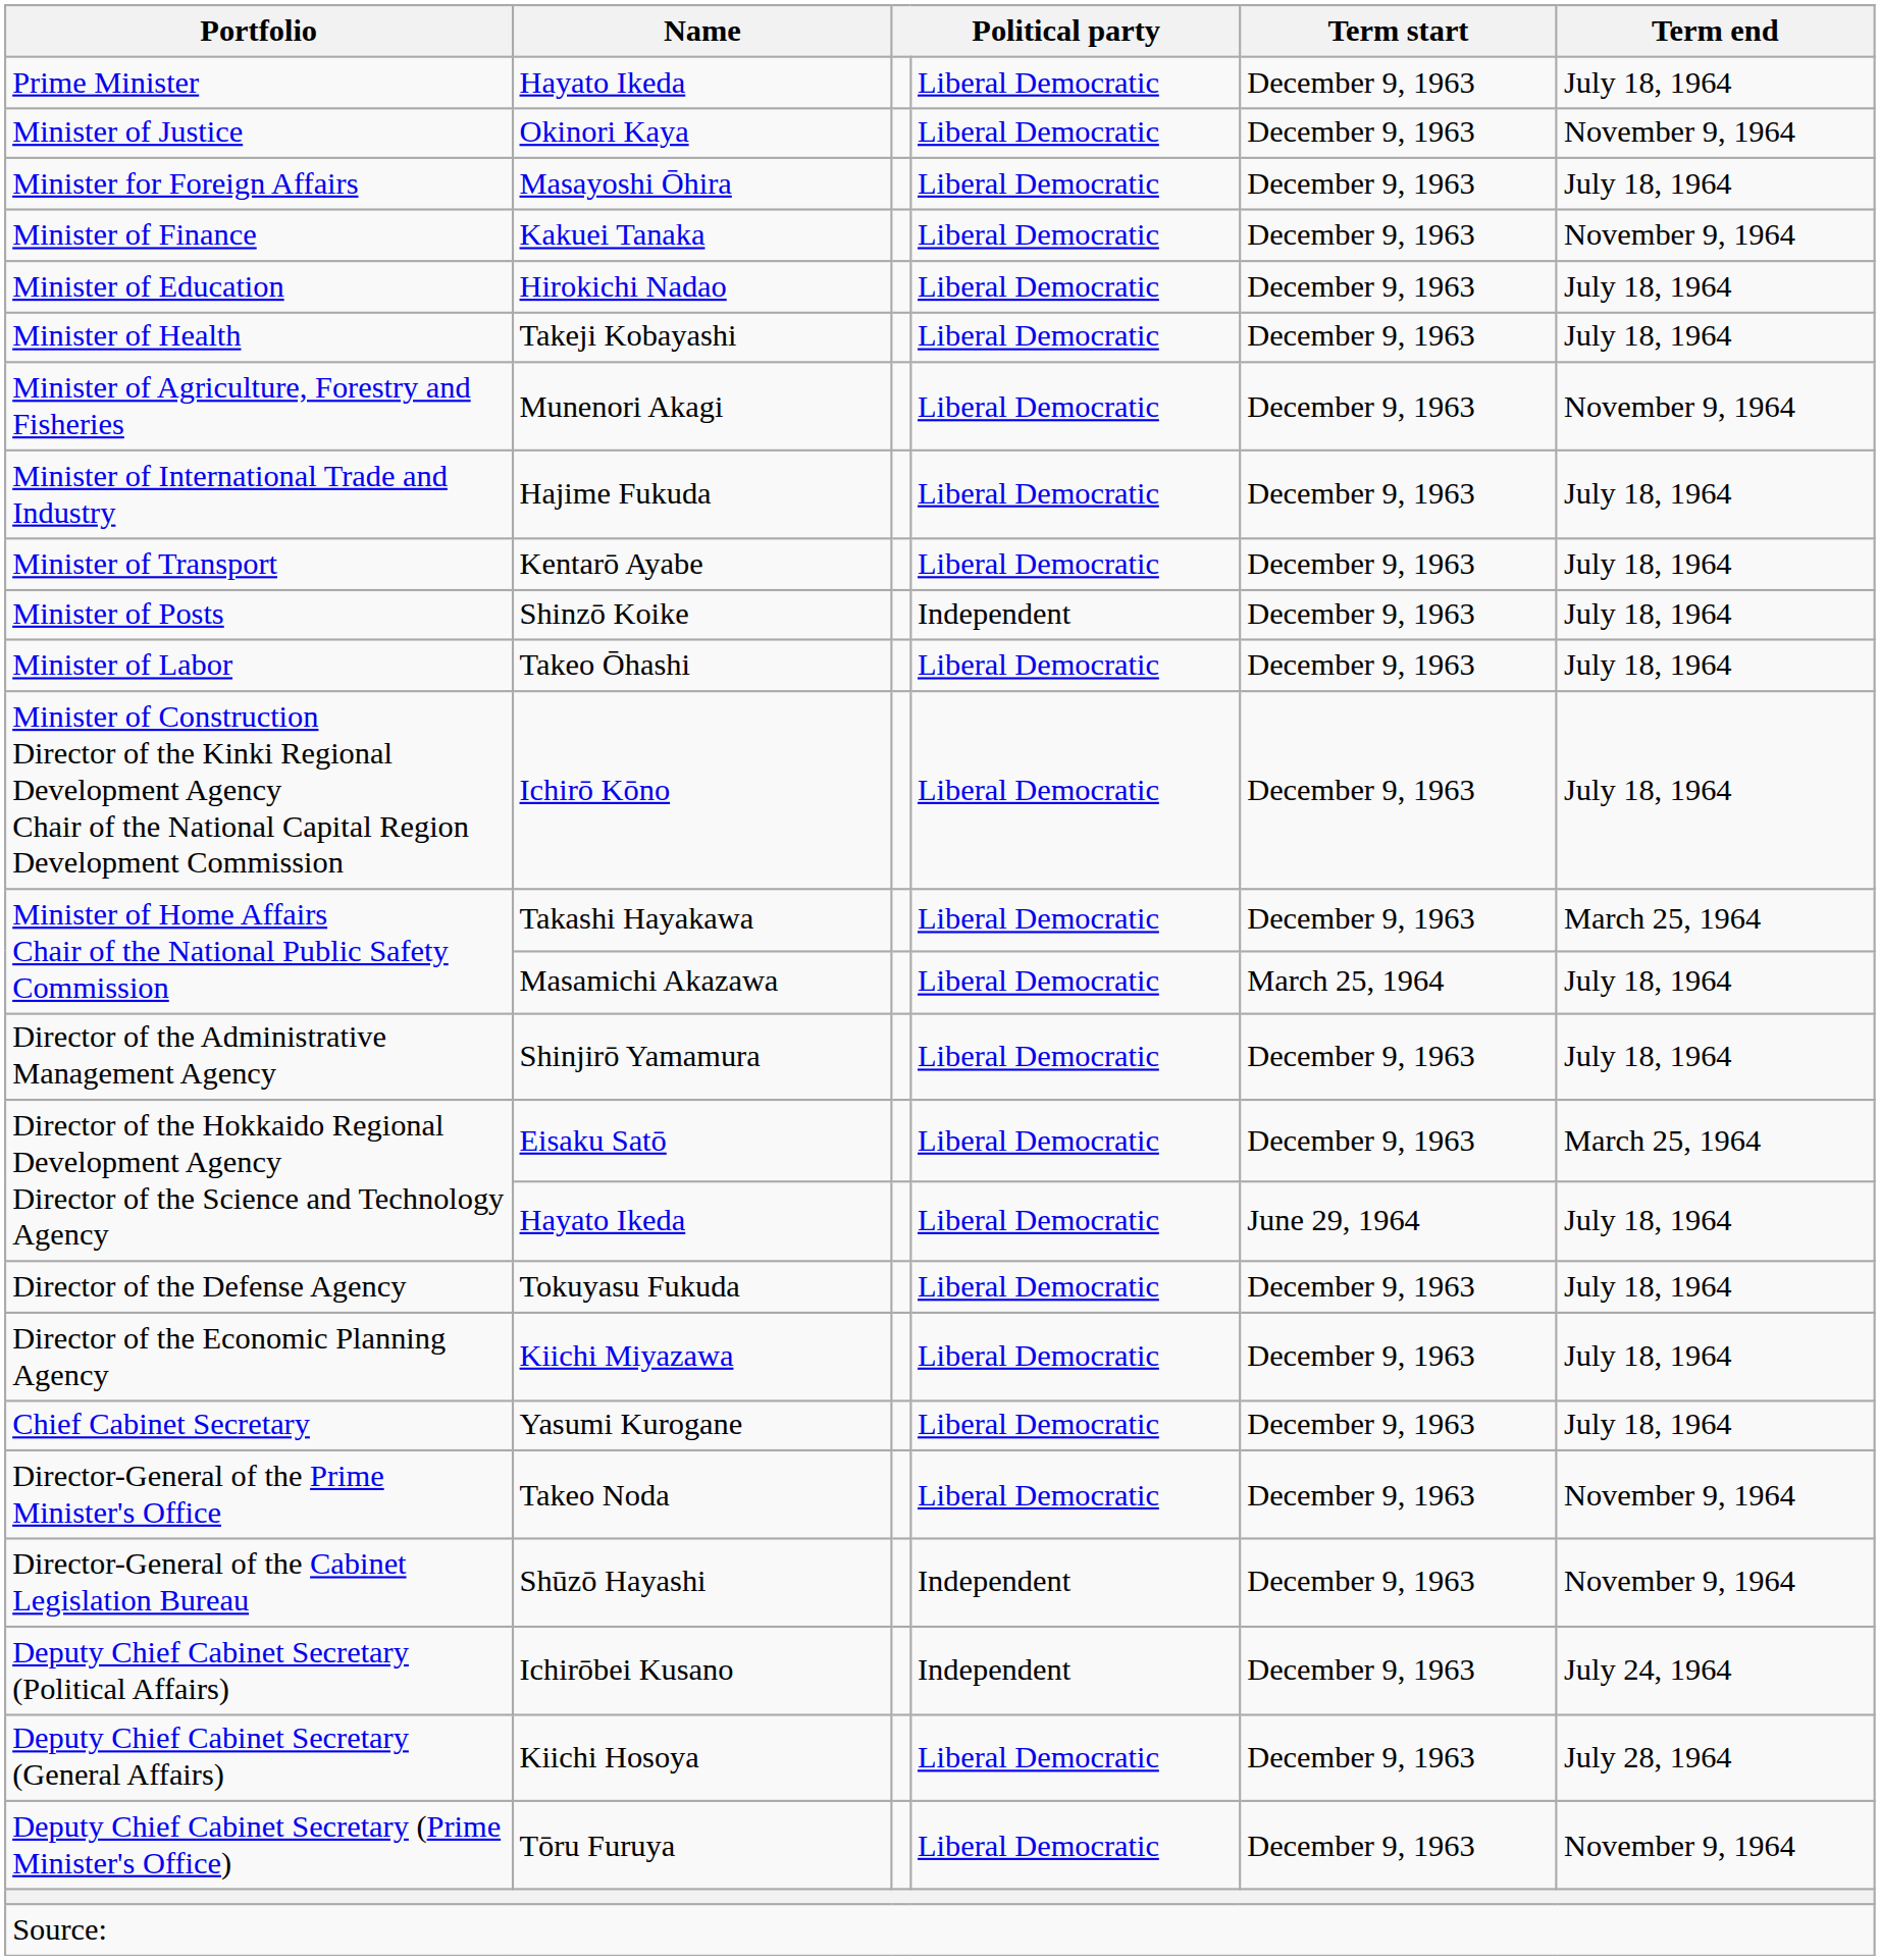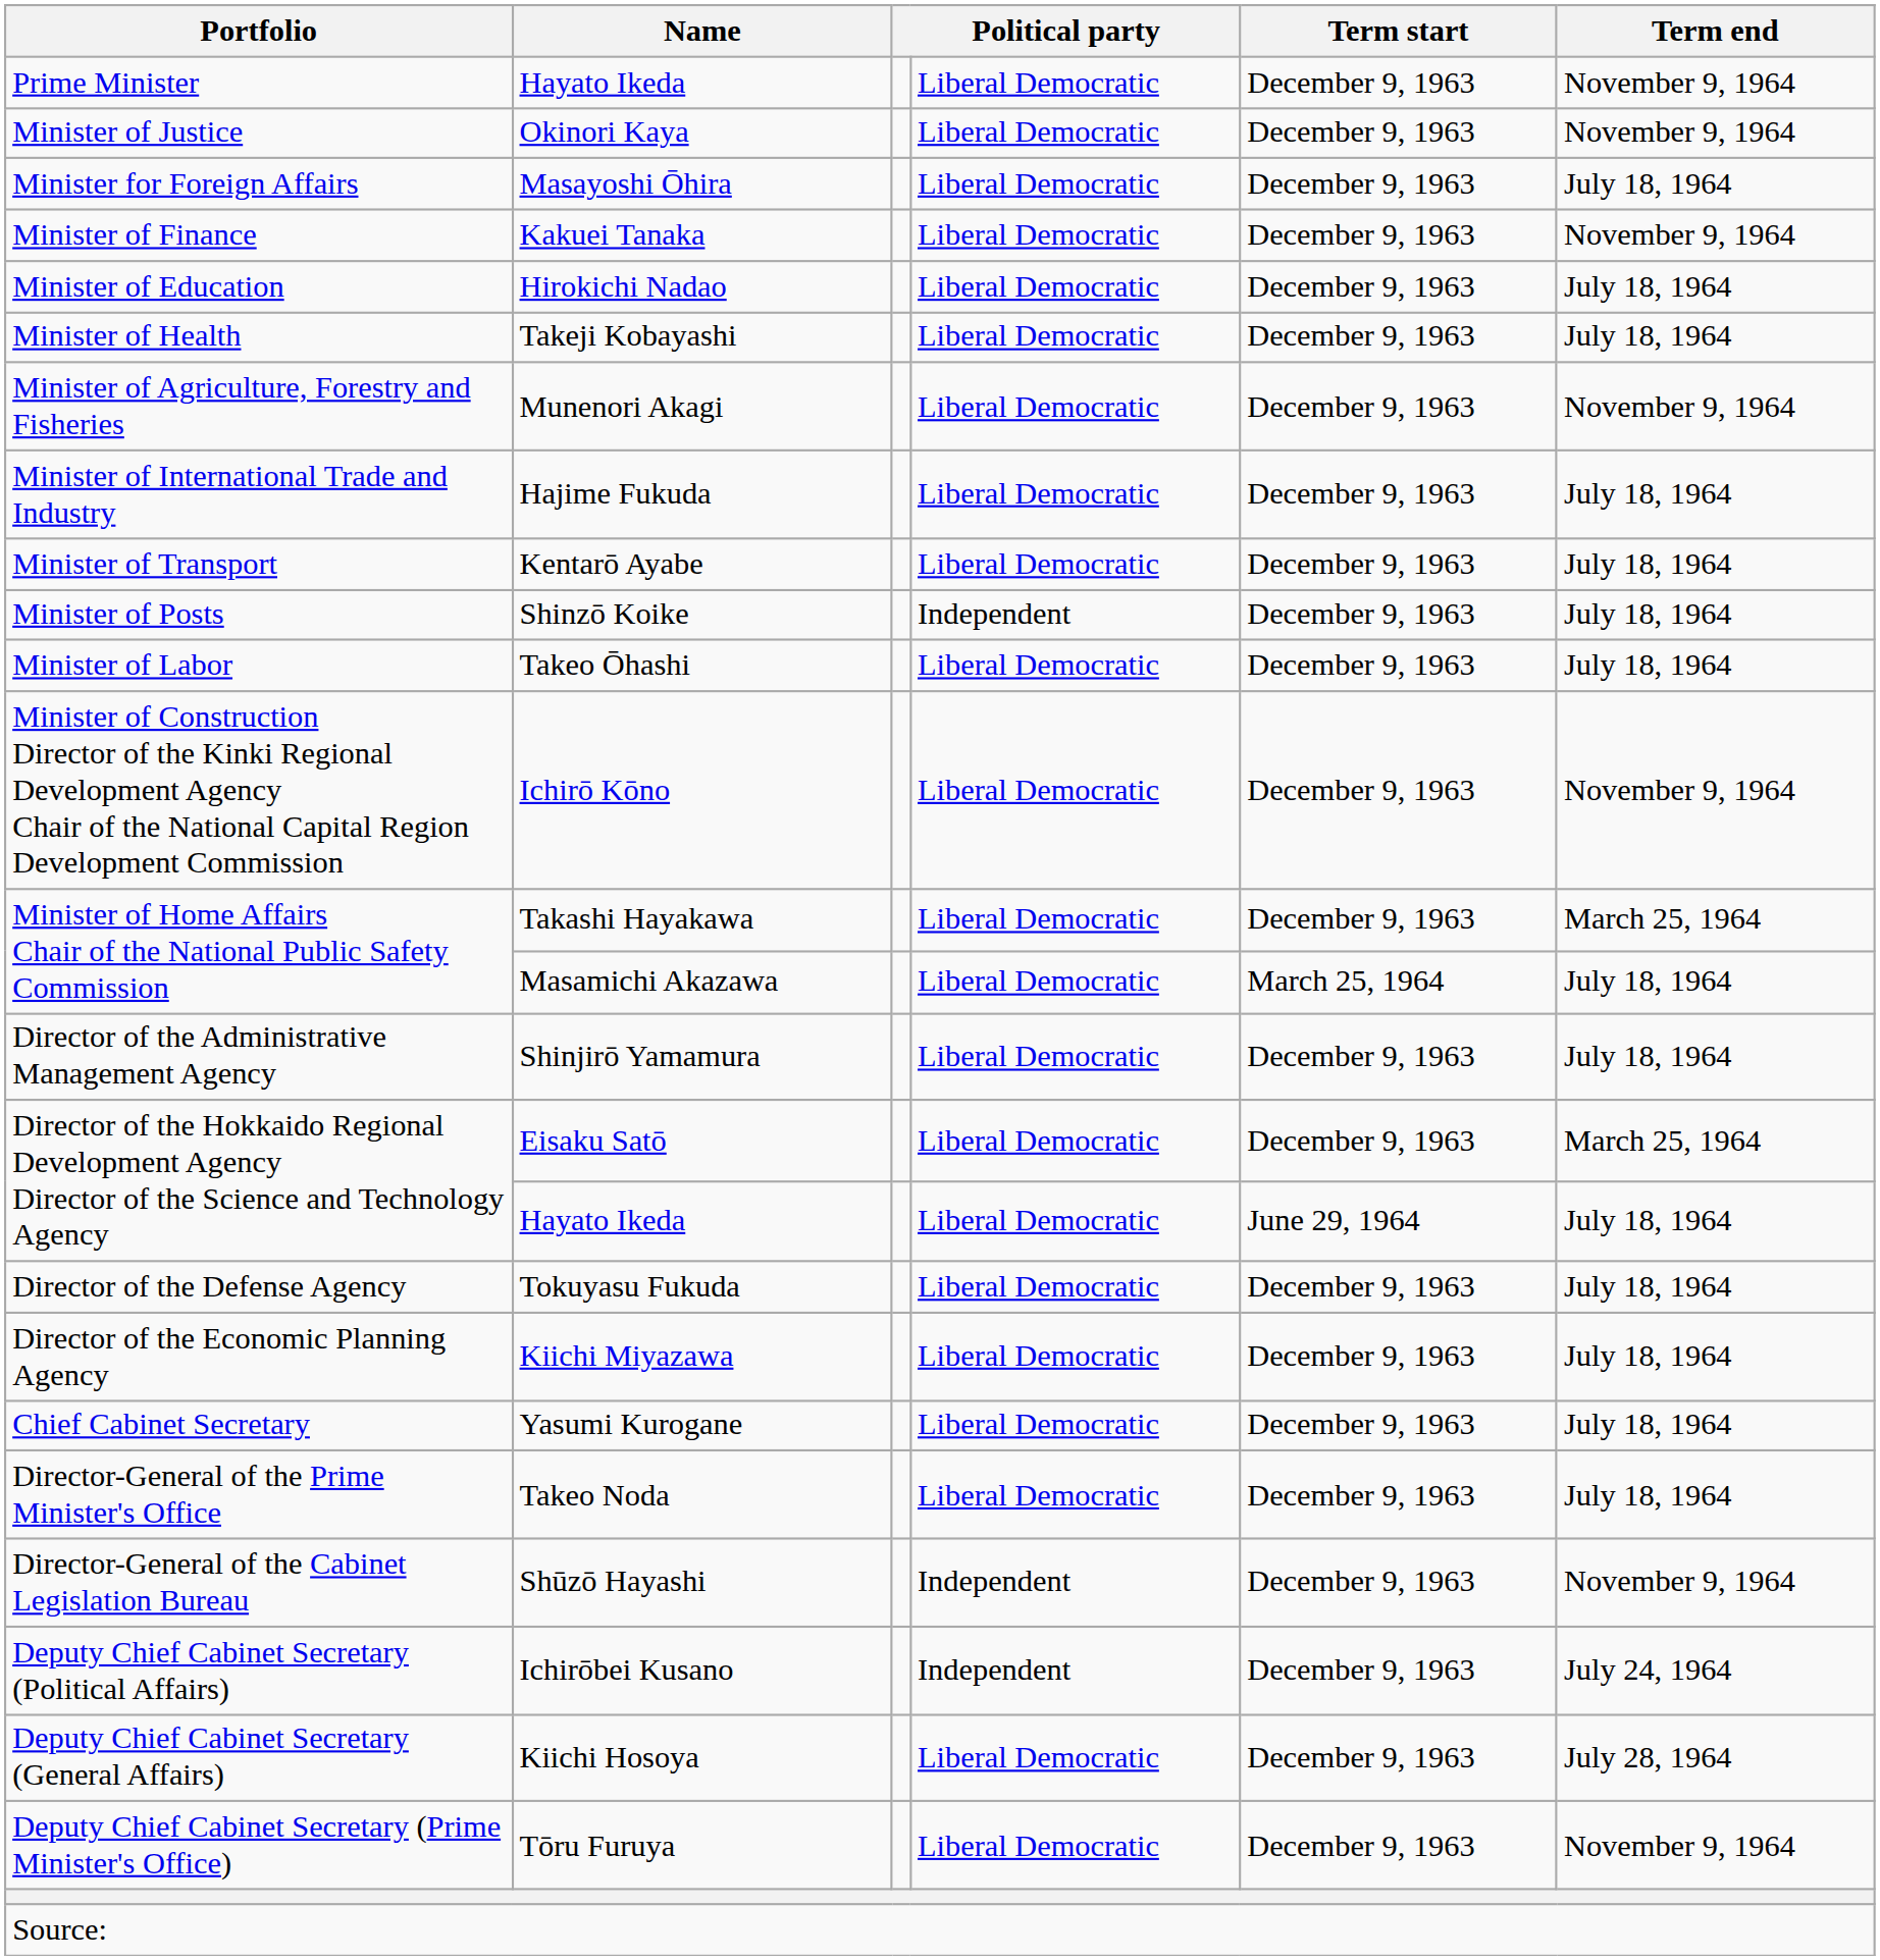Prime Minister / Hayato Ikeda | Term end: July 18, 1964 -> November 9, 1964
Ichirō Kōno | Term end: July 18, 1964 -> November 9, 1964
Takeo Noda | Term end: November 9, 1964 -> July 18, 1964
